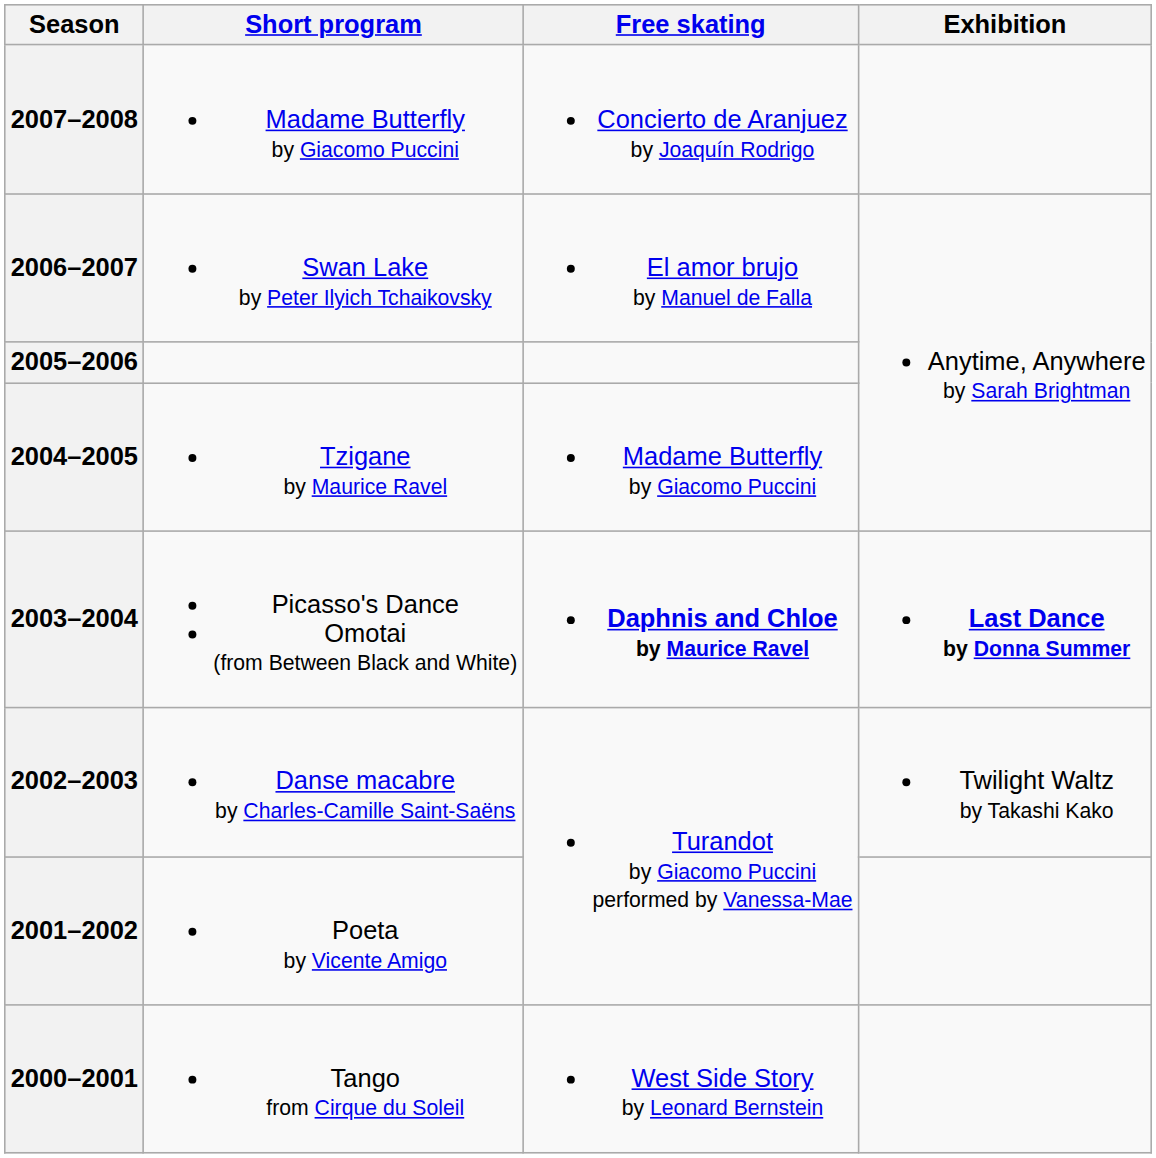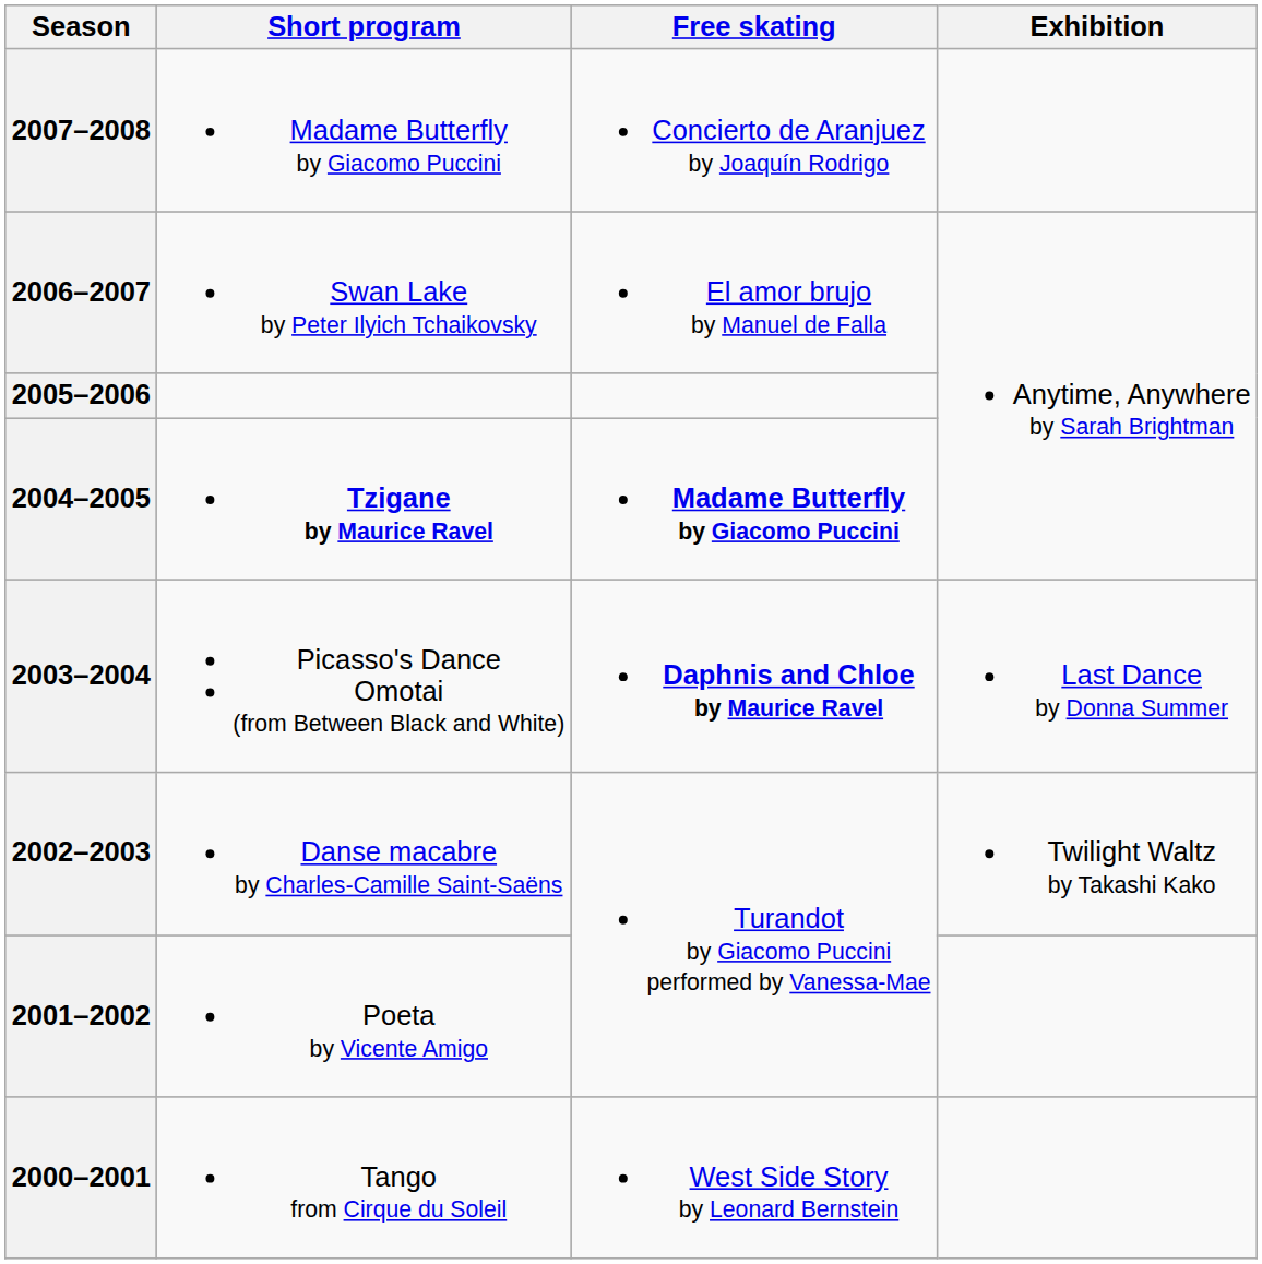2004–2005 | Short program: normal -> bold
2004–2005 | Free skating: normal -> bold
2003–2004 | Exhibition: bold -> normal
